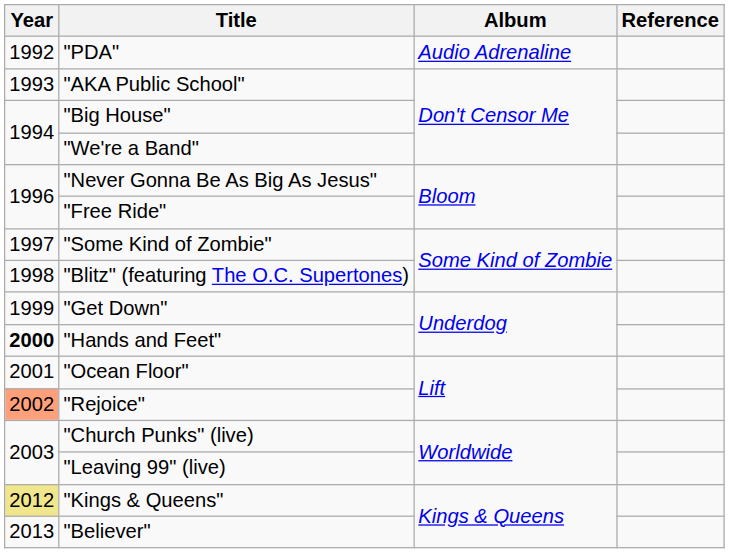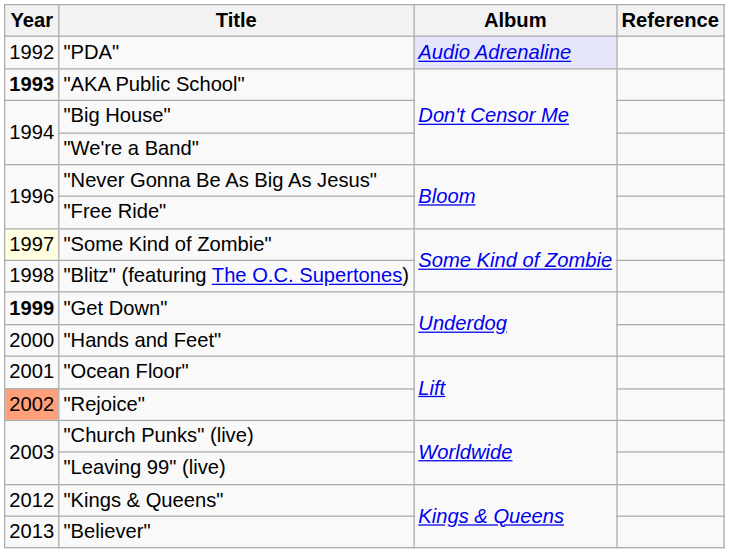"PDA" | Album: no background -> lavender background
"AKA Public School" | Year: normal -> bold
"Some Kind of Zombie" | Year: no background -> lightyellow background
"Get Down" | Year: normal -> bold
"Hands and Feet" | Year: bold -> normal
"Kings & Queens" | Year: khaki background -> no background
